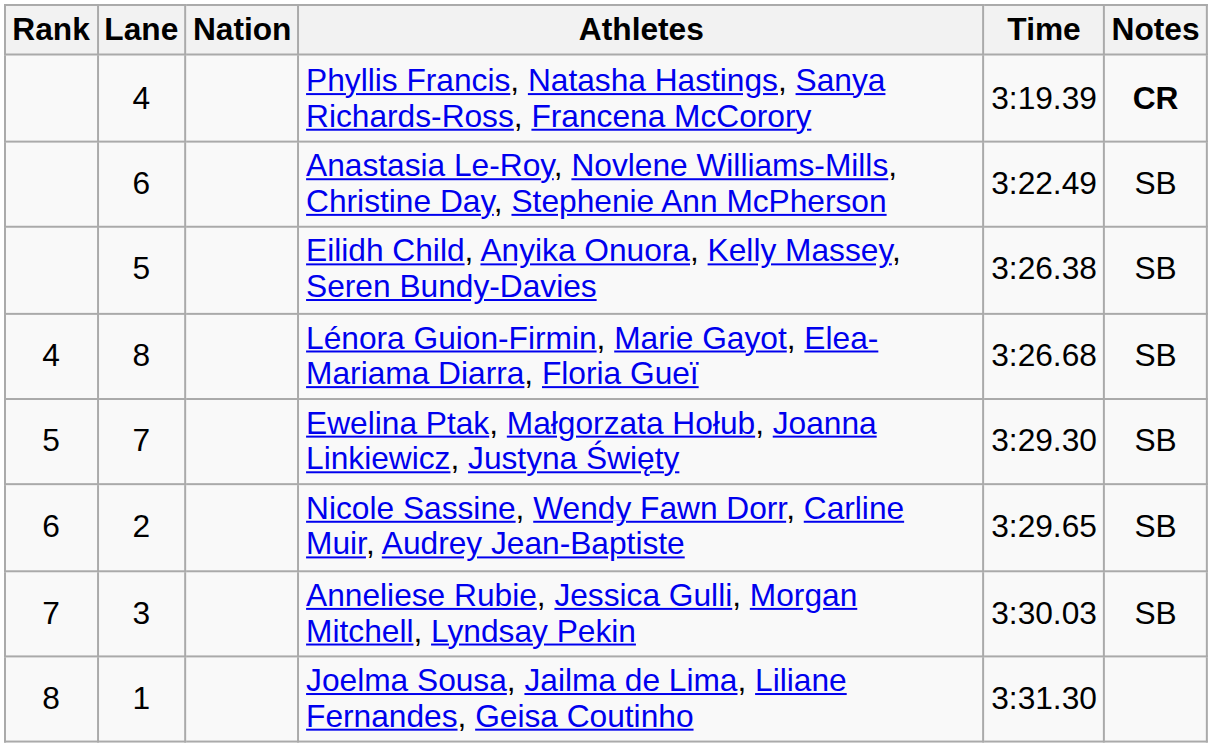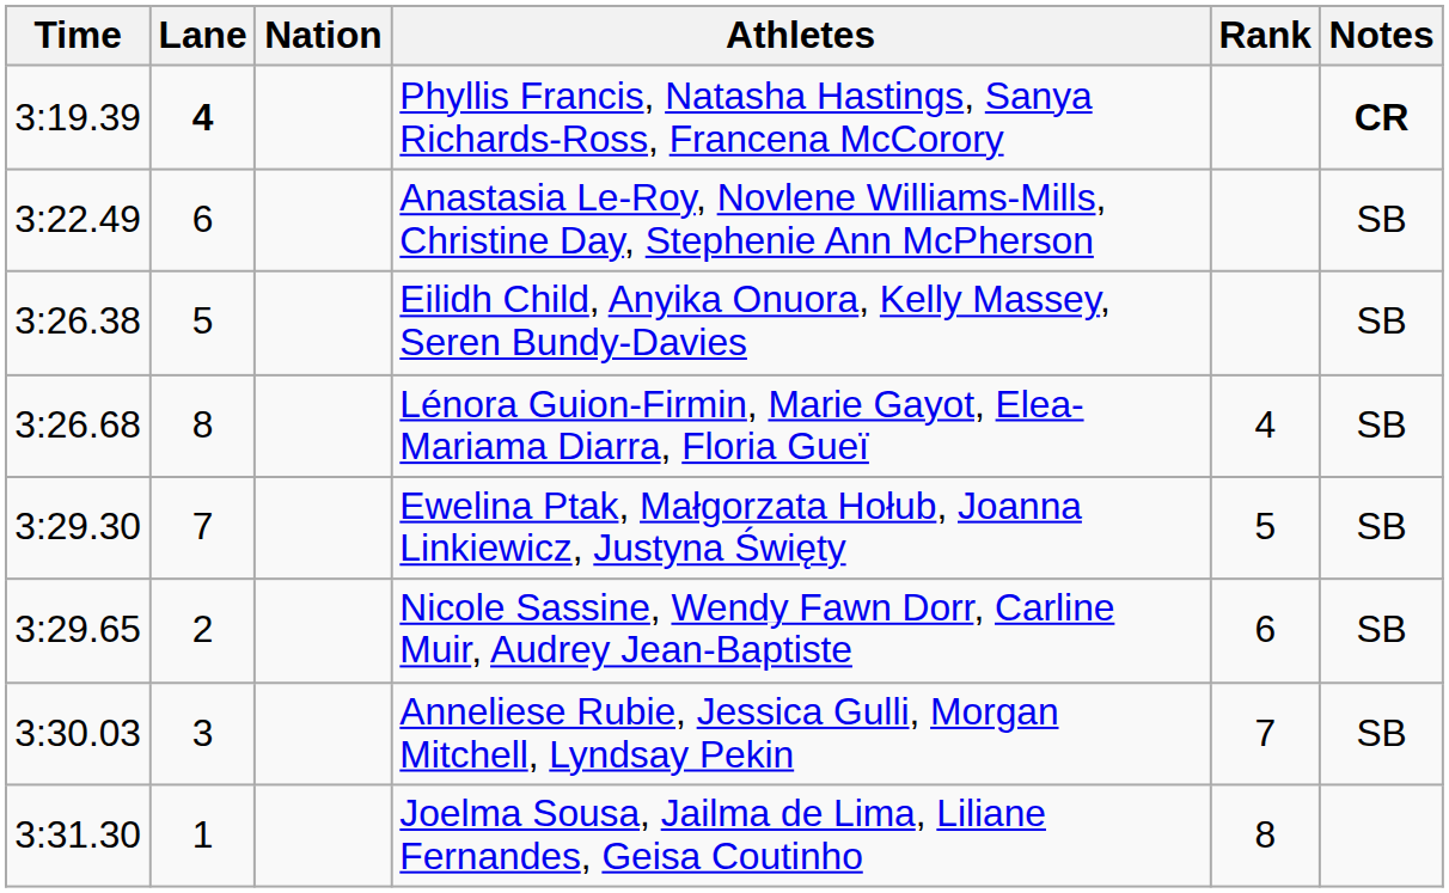columns swapped: Rank <-> Time
row 2 | Lane: normal -> bold
